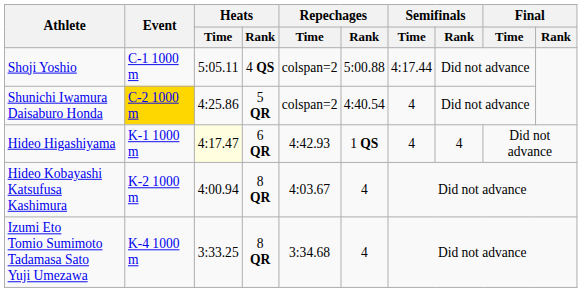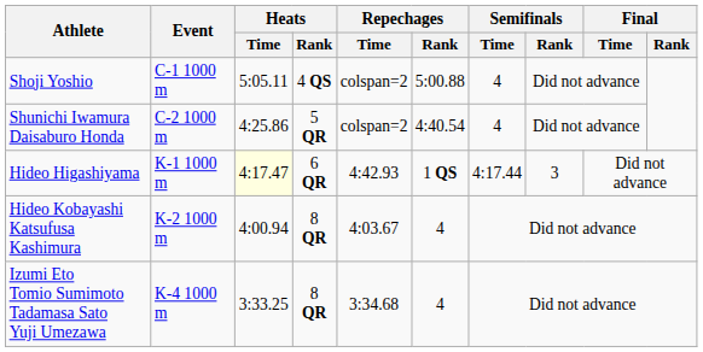Shoji Yoshio | Semifinals / Time: 4:17.44 -> 4
Shunichi Iwamura Daisaburo Honda | Event: gold background -> no background
Hideo Higashiyama | Semifinals / Time: 4 -> 4:17.44
Hideo Higashiyama | Semifinals / Rank: 4 -> 3
